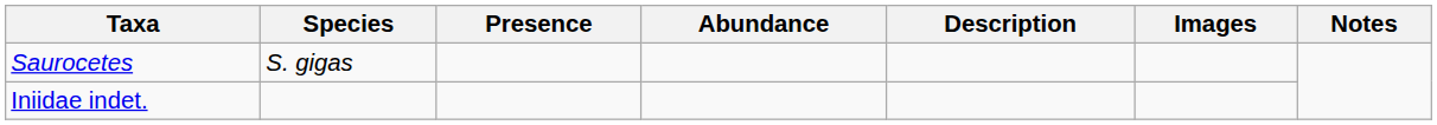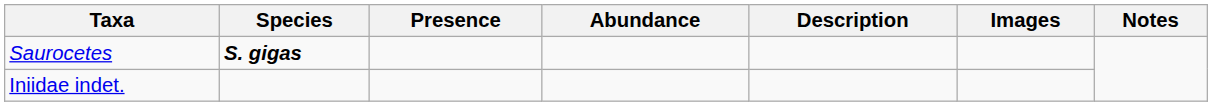Saurocetes | Species: normal -> bold
